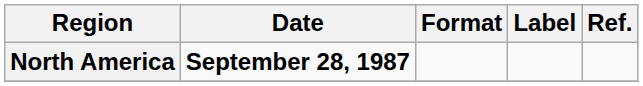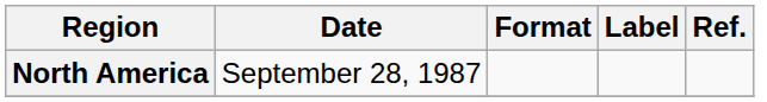North America | Date: bold -> normal
